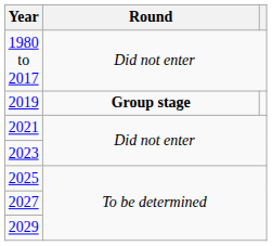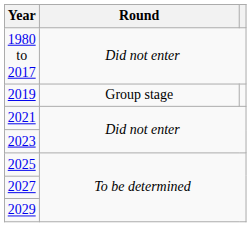2019 | Round: bold -> normal
